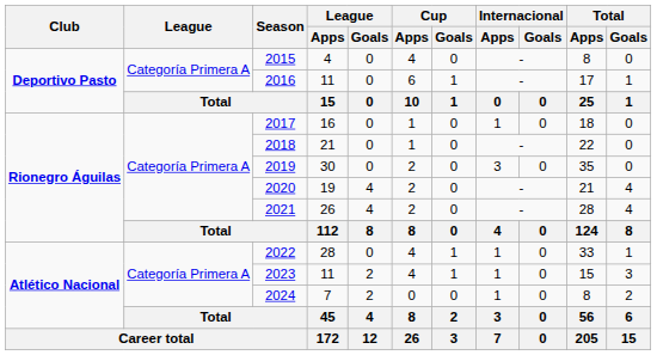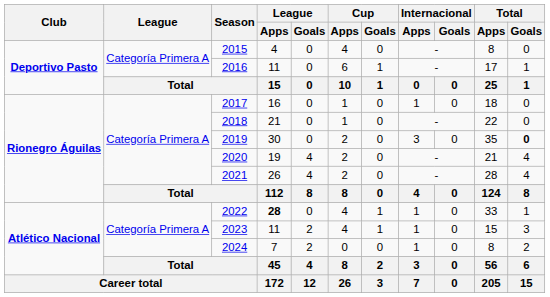2019 | Total / Goals: normal -> bold
2022 | League / Apps: normal -> bold
